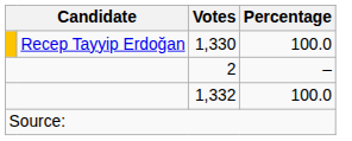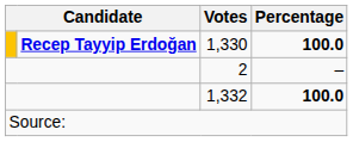1,330 | column 2: normal -> bold
1,330 | Percentage: normal -> bold
1,332 | Percentage: normal -> bold
